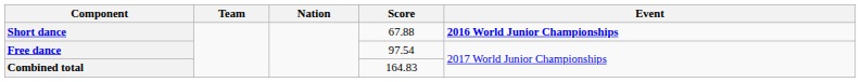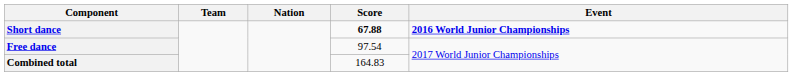Short dance | Score: normal -> bold
